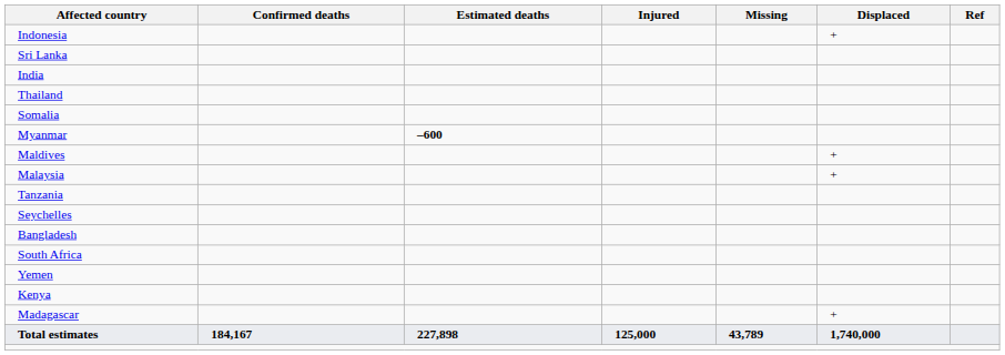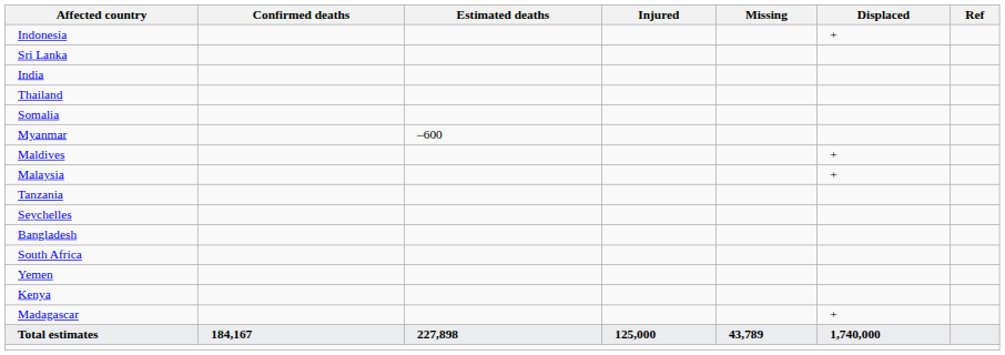Myanmar | Estimated deaths: bold -> normal
